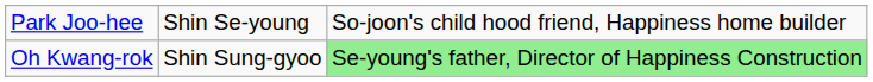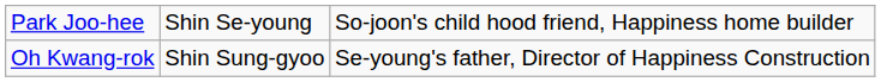Oh Kwang-rok | column 3: lightgreen background -> no background
